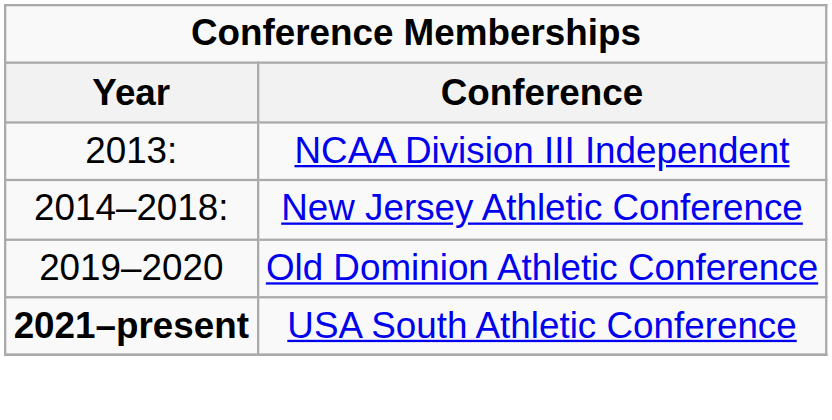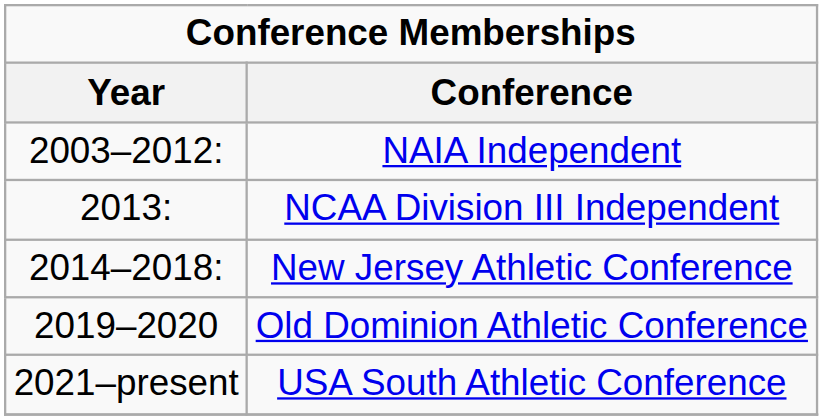+ row: 2003–2012: | NAIA Independent
USA South Athletic Conference | Year: bold -> normal
